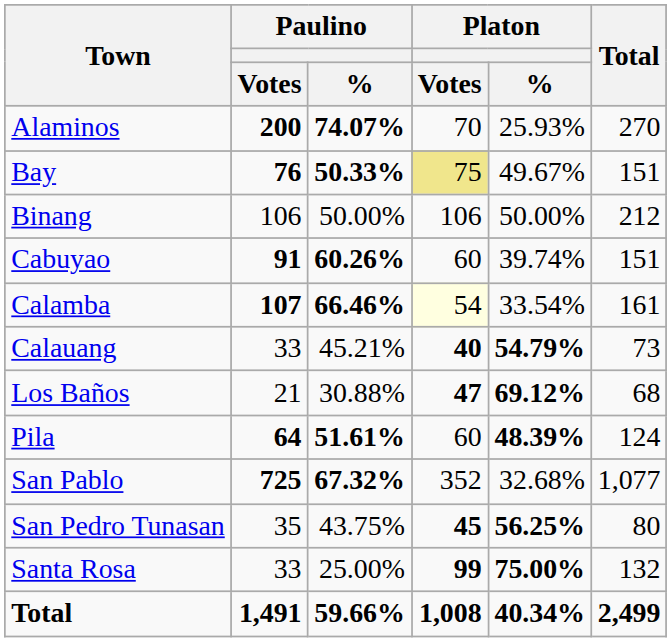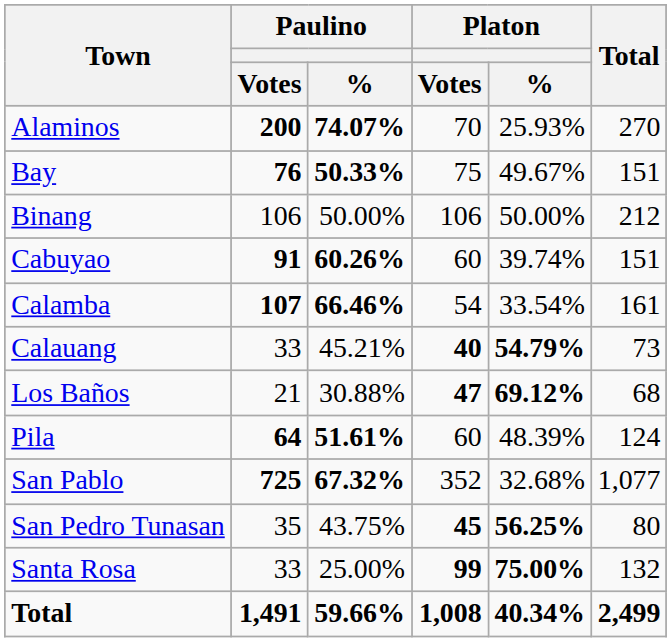Bay | Platon / Votes: khaki background -> no background
Calamba | Platon / Votes: lightyellow background -> no background
Pila | Platon / %: bold -> normal
